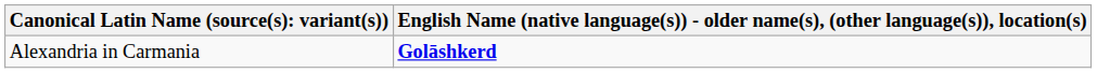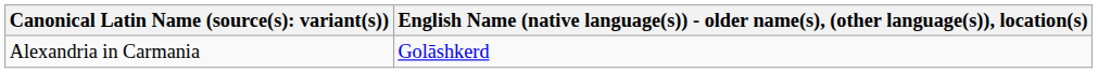Alexandria in Carmania | column 2: bold -> normal
